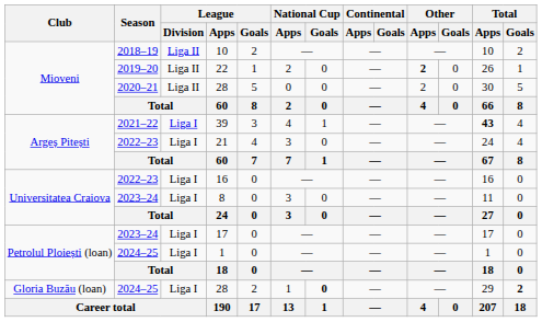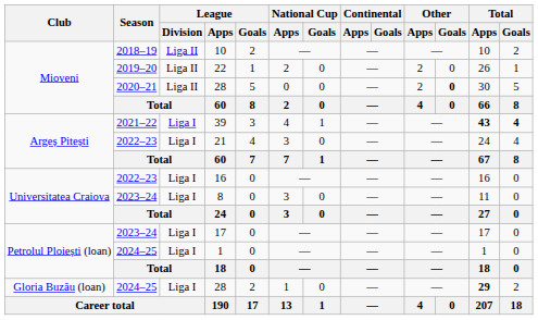22 | Other / Apps: bold -> normal
2020–21 / 28 | Other / Goals: normal -> bold
39 | Total / Goals: normal -> bold
2024–25 / 28 | National Cup / Goals: bold -> normal
2024–25 / 28 | Total / Apps: normal -> bold
2024–25 / 28 | Total / Goals: bold -> normal
